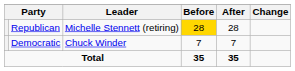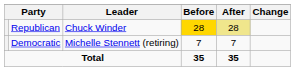Republican | Leader: Michelle Stennett (retiring) -> Chuck Winder
Republican | After: no background -> khaki background
Democratic | Leader: Chuck Winder -> Michelle Stennett (retiring)
